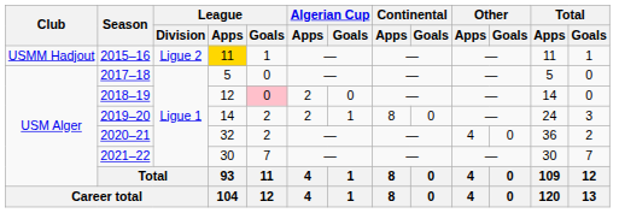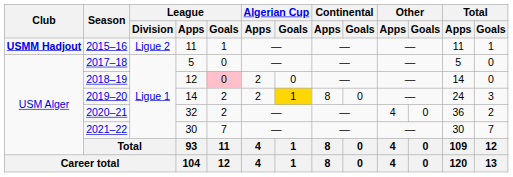2015–16 | Club: normal -> bold
2015–16 | League / Apps: gold background -> no background
2019–20 | Algerian Cup / Goals: no background -> gold background
